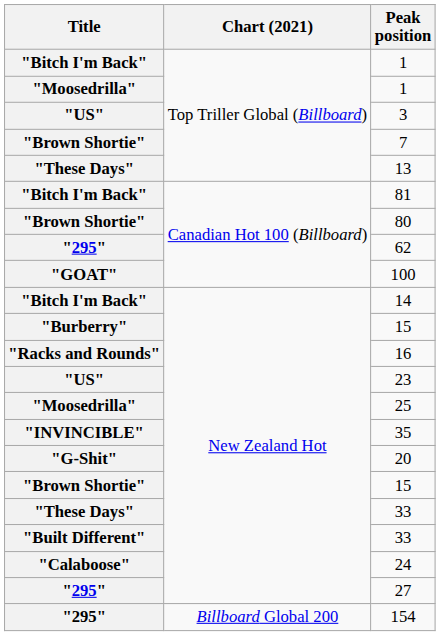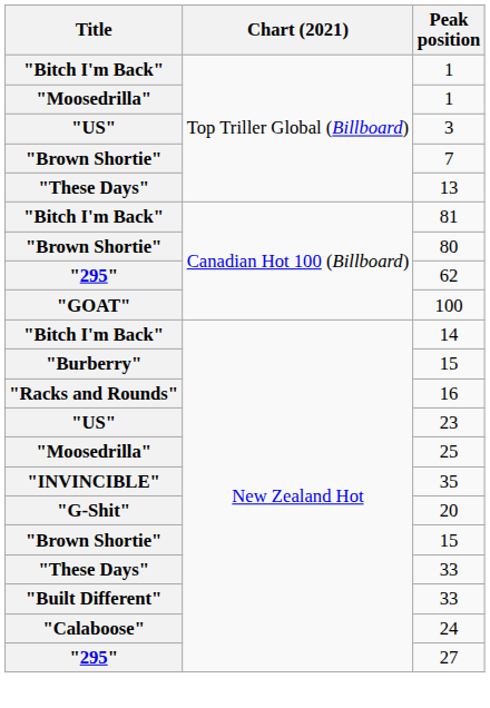- row: "295" | Billboard Global 200 | 154
